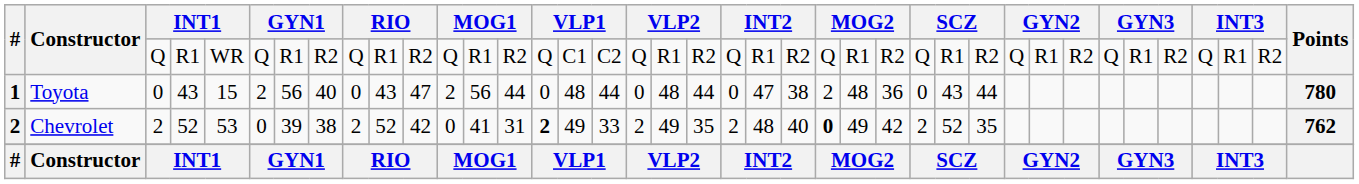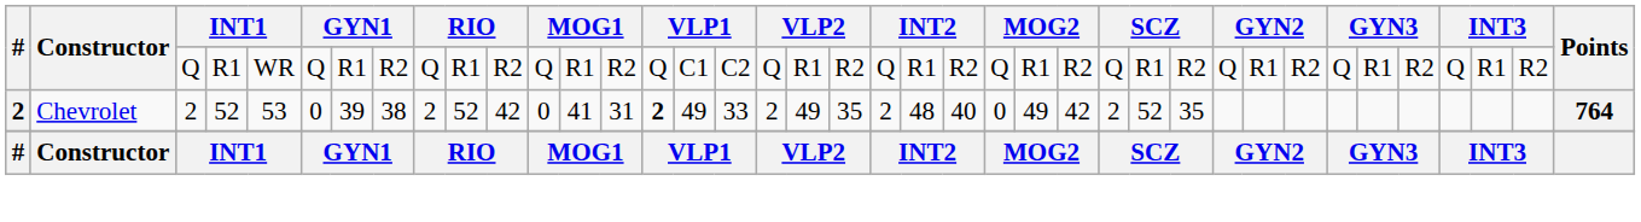- row: 1 | Toyota | 0 | 43 | 15 | 2 | 56 | 40 | 0 | 43 | 47 | 2 | 56 | 44 | 0 | 48 | 44 | 0 | 48 | 44 | 0 | 47 | 38 | 2 | 48 | 36 | 0 | 43 | 44 | 780
Chevrolet | column 24: bold -> normal
Chevrolet | Points: 762 -> 764
